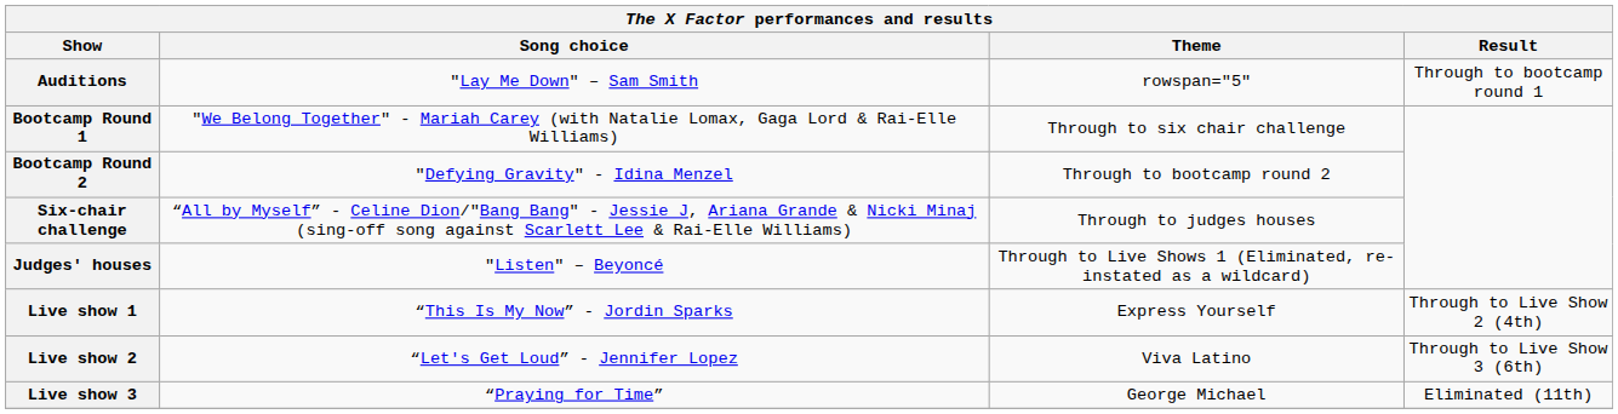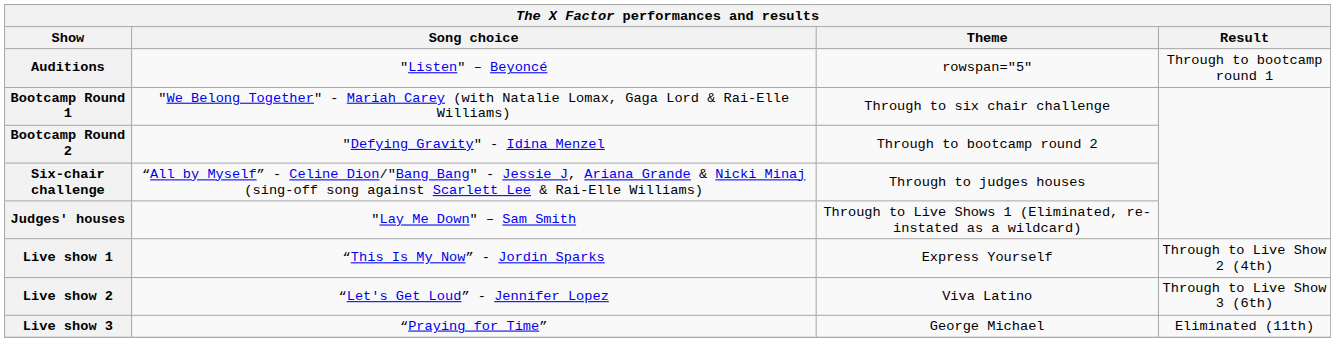Auditions | Song choice: "Lay Me Down" – Sam Smith -> "Listen" – Beyoncé
Judges' houses | Song choice: "Listen" – Beyoncé -> "Lay Me Down" – Sam Smith
